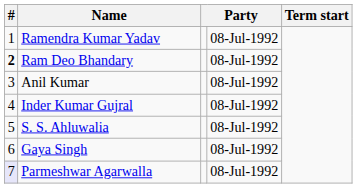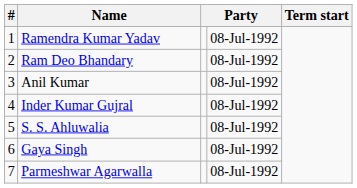Ram Deo Bhandary | #: bold -> normal
Parmeshwar Agarwalla | #: lavender background -> no background
